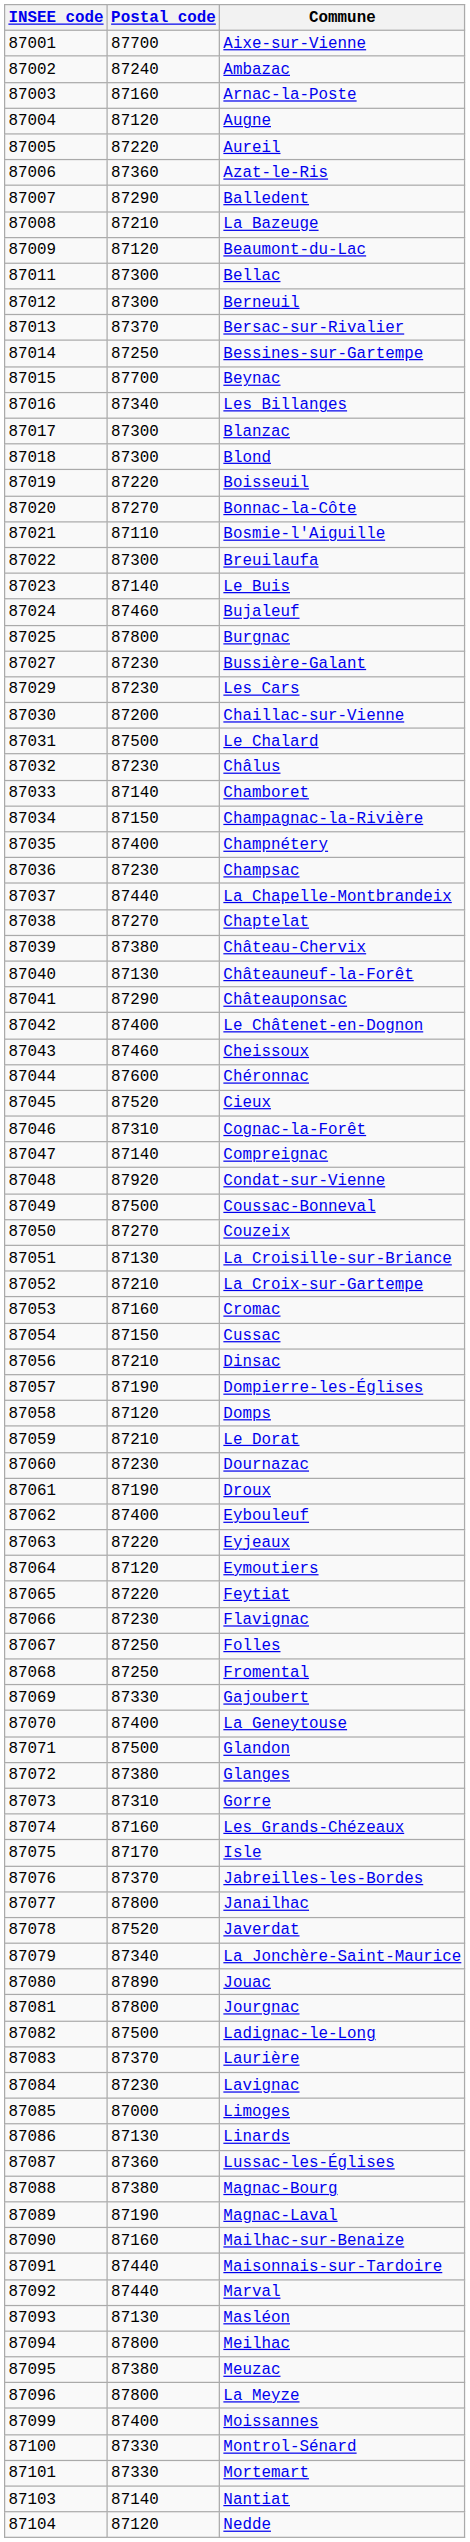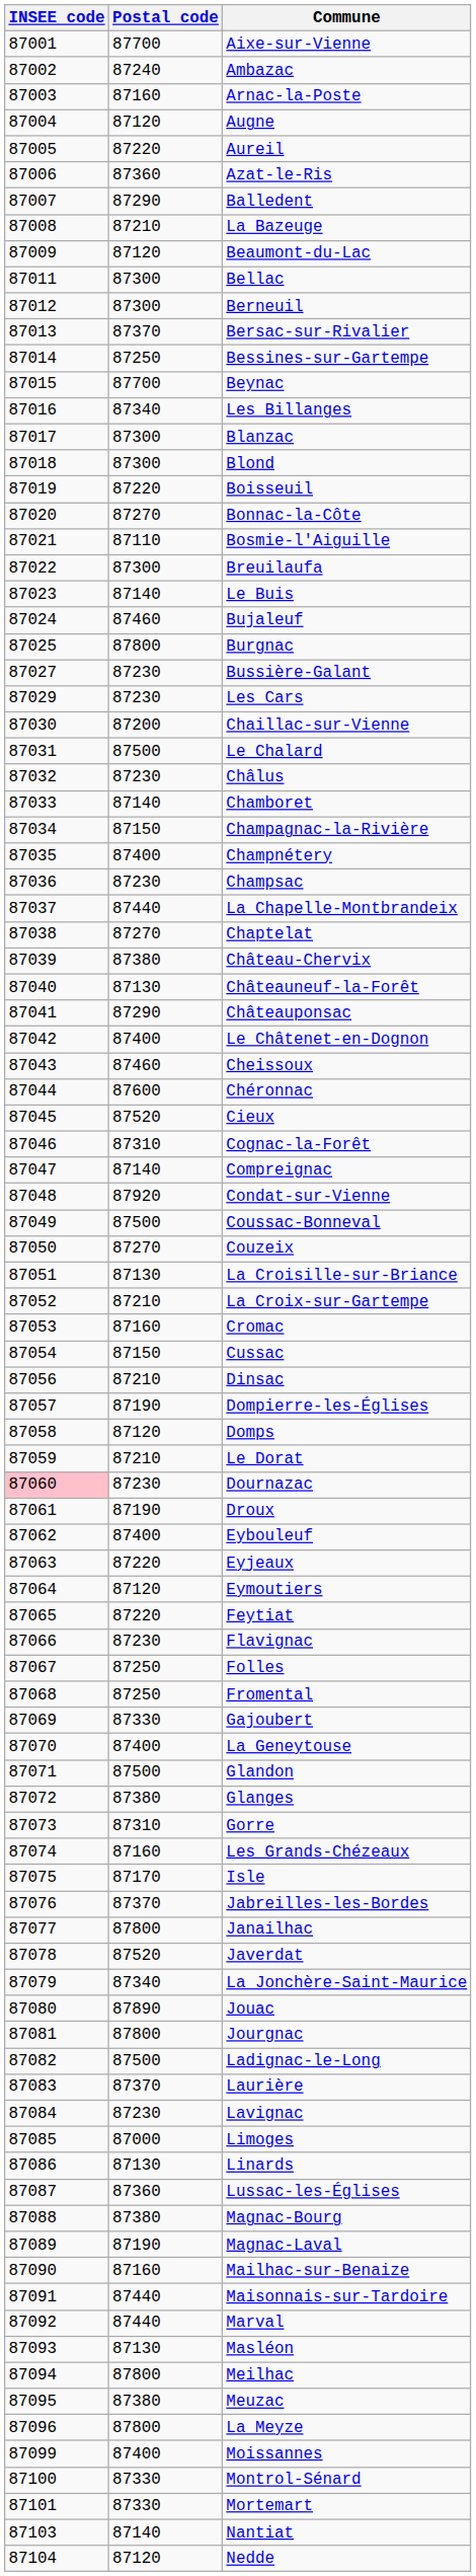Dournazac | INSEE code: no background -> pink background
